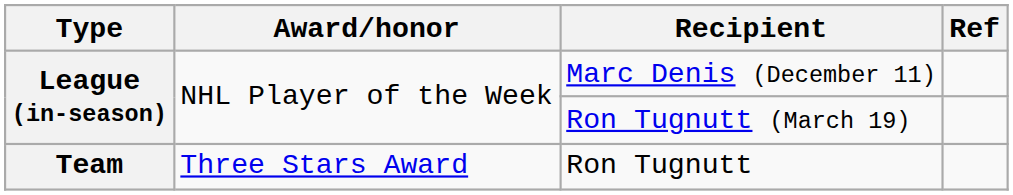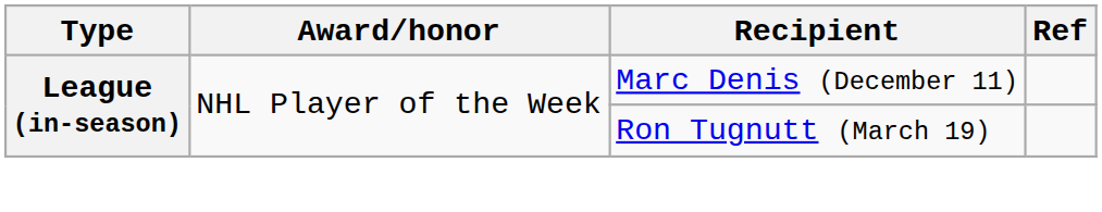- row: Team | Three Stars Award | Ron Tugnutt
